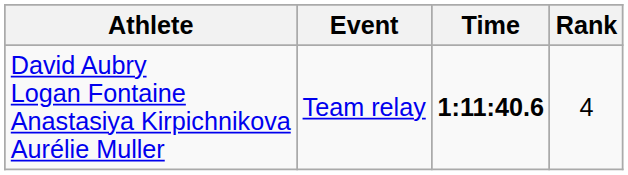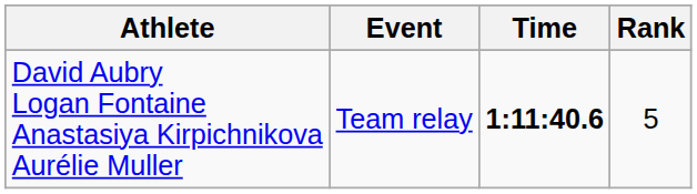row 2 | Rank: 4 -> 5
